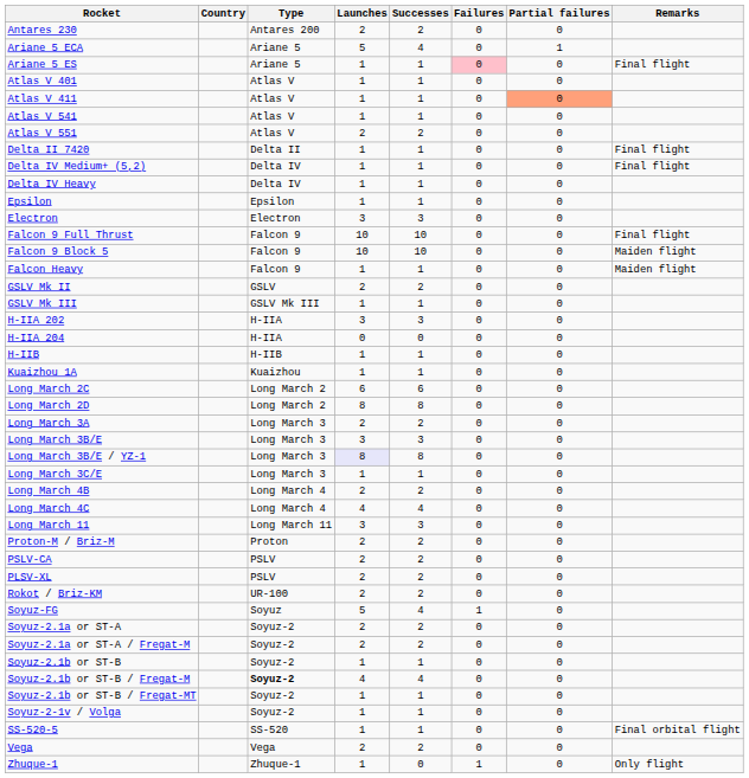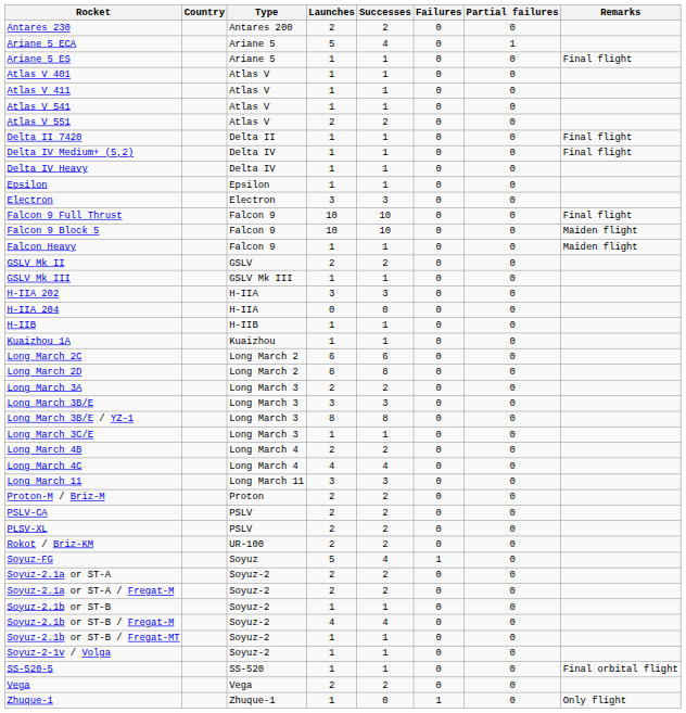Ariane 5 ES | Failures: pink background -> no background
Atlas V 411 | Partial failures: lightsalmon background -> no background
Long March 3B/E / YZ-1 | Launches: lavender background -> no background
Soyuz-2.1b or ST-B / Fregat-M | Type: bold -> normal
